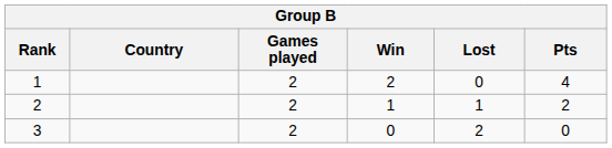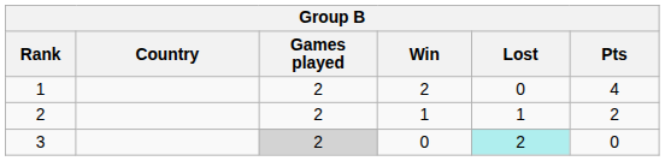3 | Games played: no background -> lightgrey background
3 | Lost: no background -> paleturquoise background
